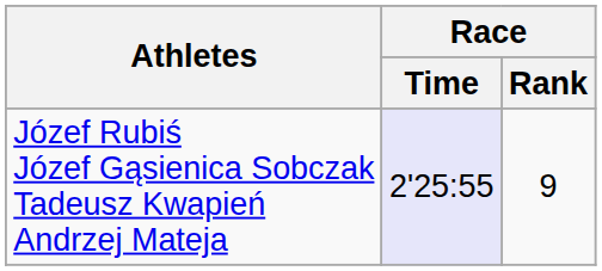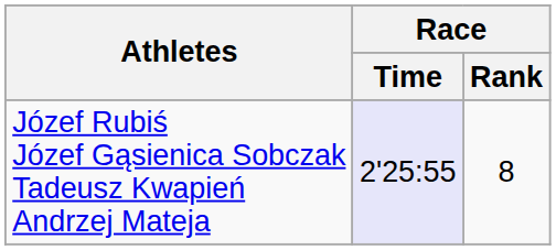row 3 | Race / Rank: 9 -> 8
